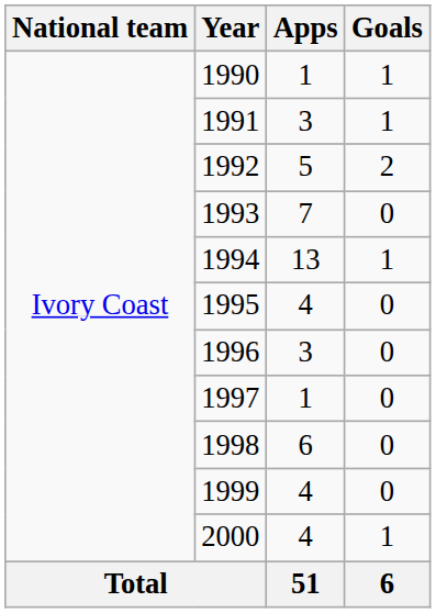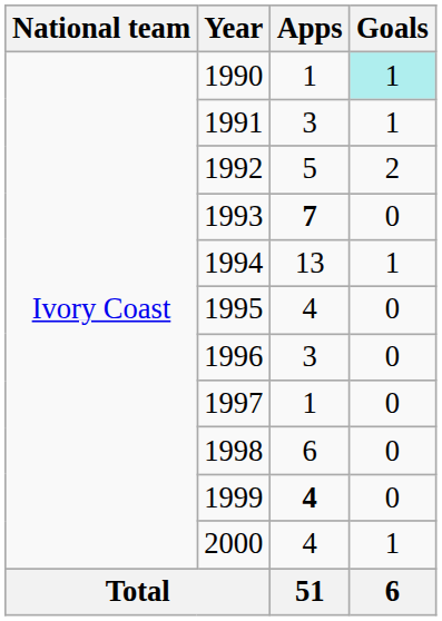1990 | Goals: no background -> paleturquoise background
1993 | Apps: normal -> bold
1999 | Apps: normal -> bold
